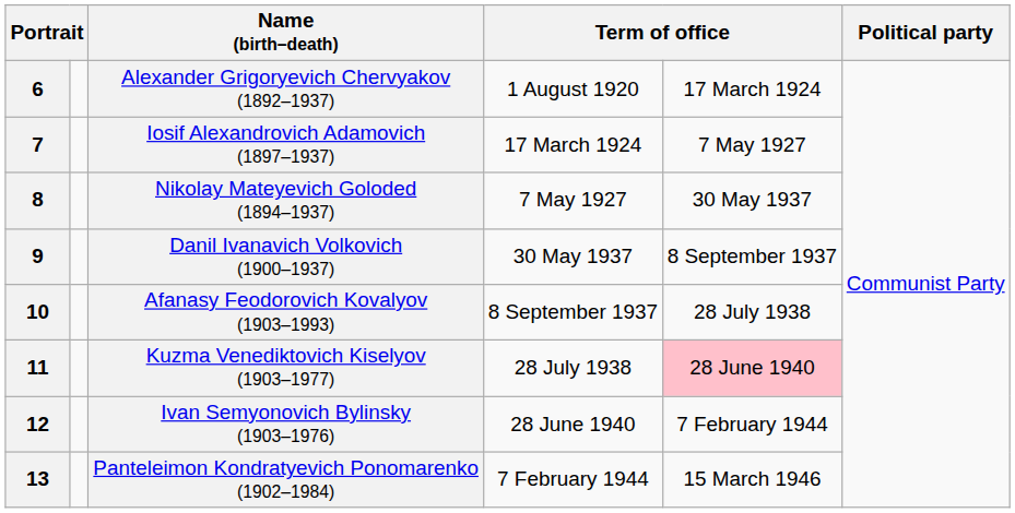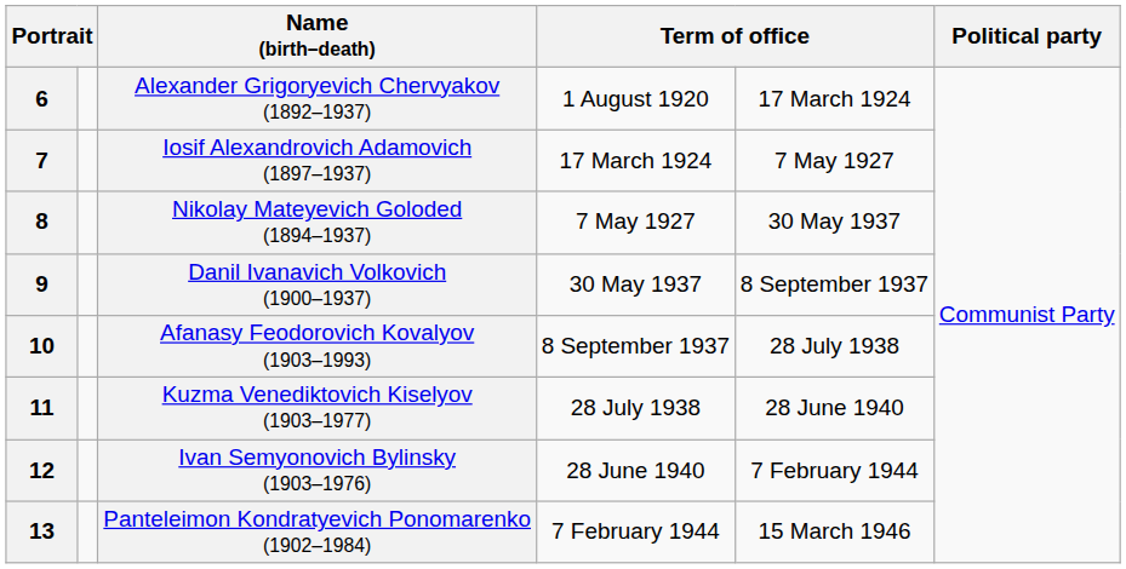Kuzma Venediktovich Kiselyov (1903–1977) | column 5: pink background -> no background
